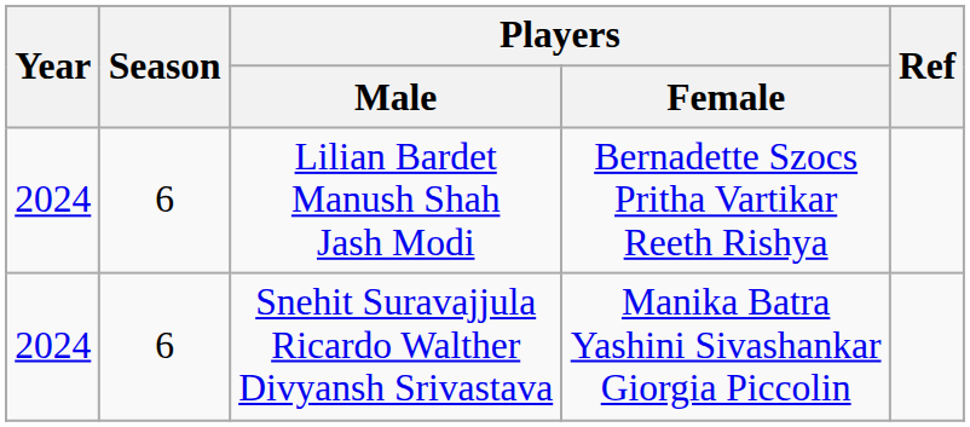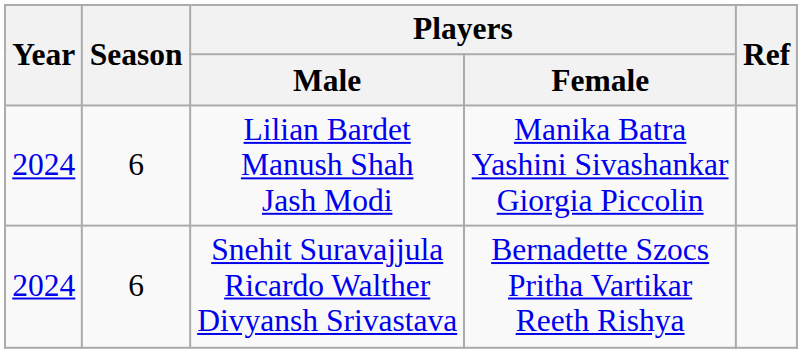Lilian Bardet Manush Shah Jash Modi | Players / Female: Bernadette Szocs Pritha Vartikar Reeth Rishya -> Manika Batra Yashini Sivashankar Giorgia Piccolin
Snehit Suravajjula Ricardo Walther Divyansh Srivastava | Players / Female: Manika Batra Yashini Sivashankar Giorgia Piccolin -> Bernadette Szocs Pritha Vartikar Reeth Rishya
